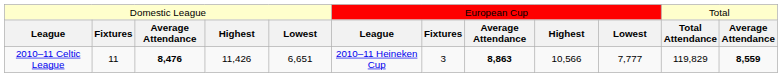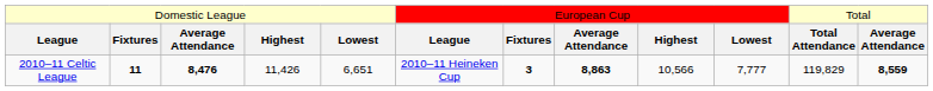2010–11 Celtic League | column 2: normal -> bold
2010–11 Celtic League | column 7: normal -> bold
